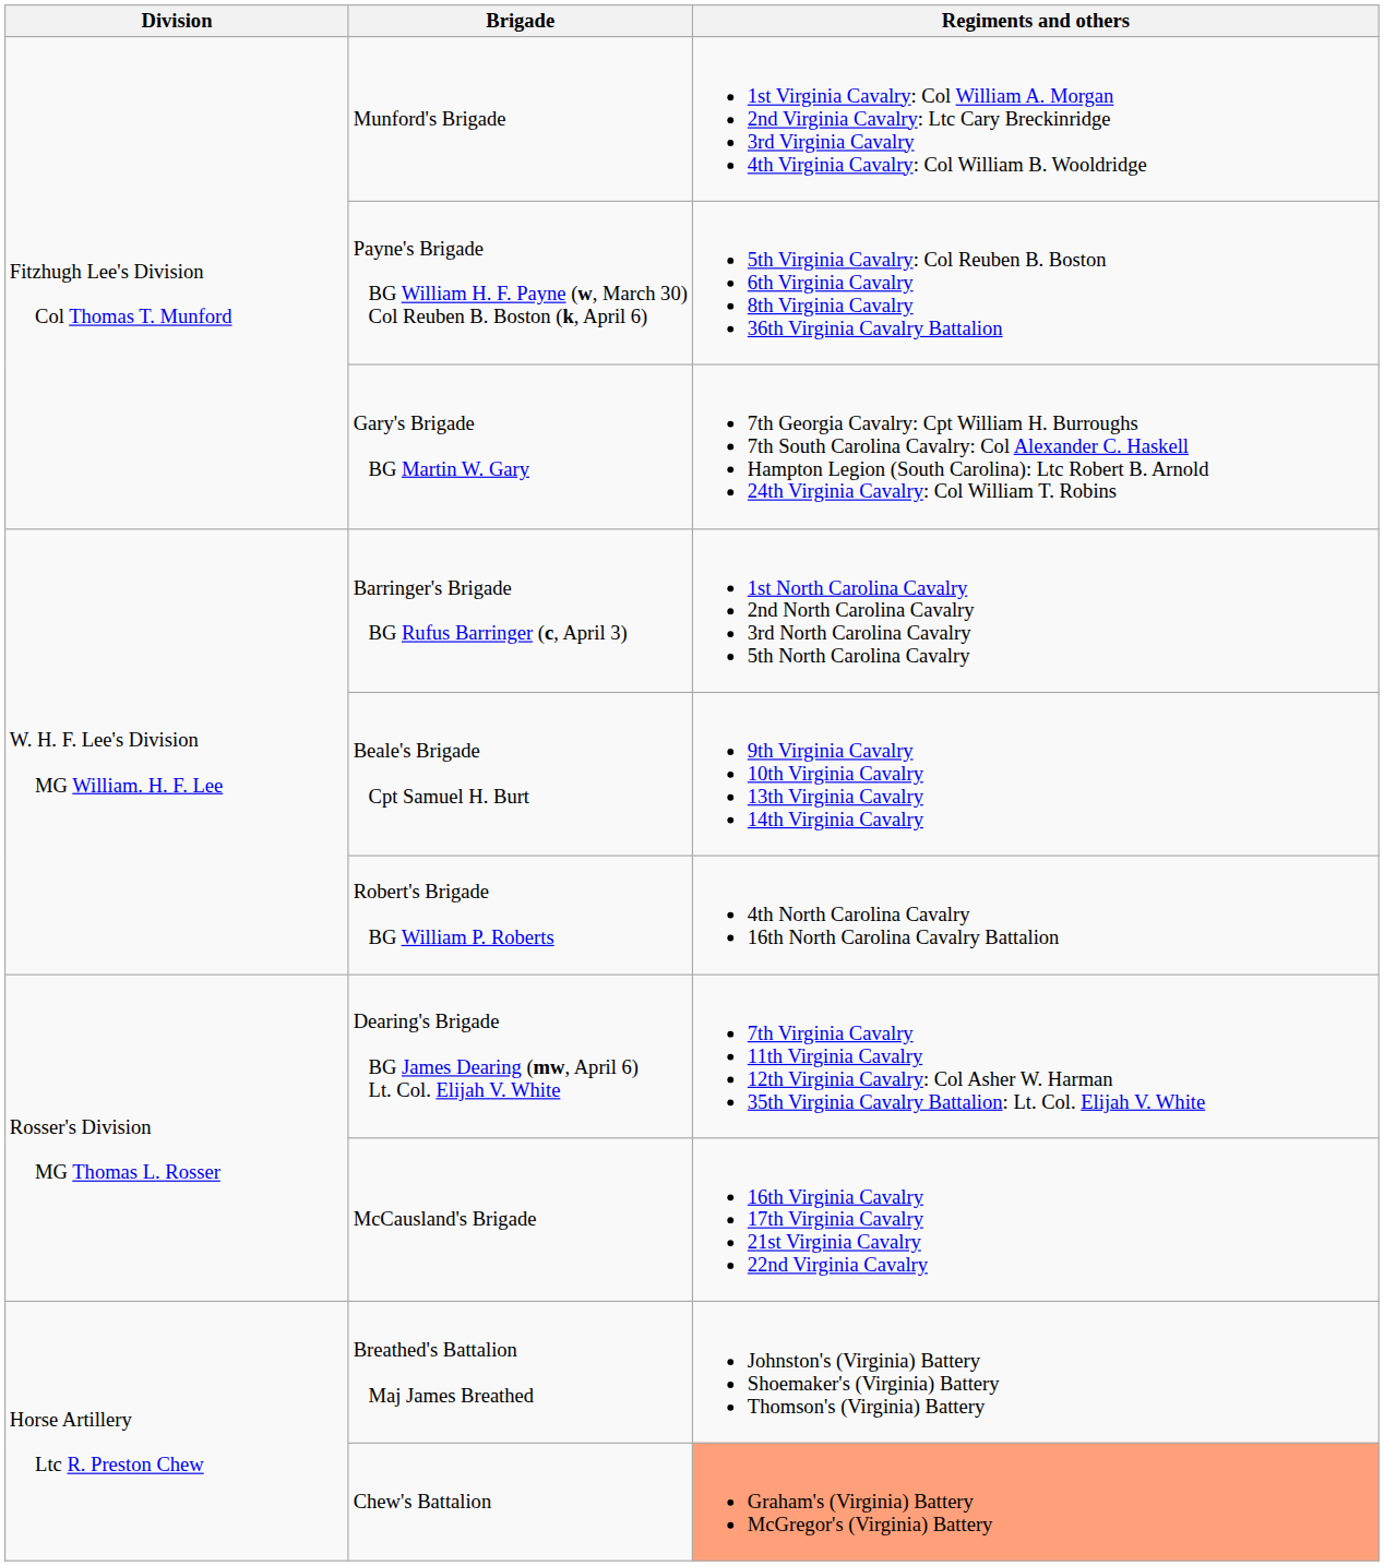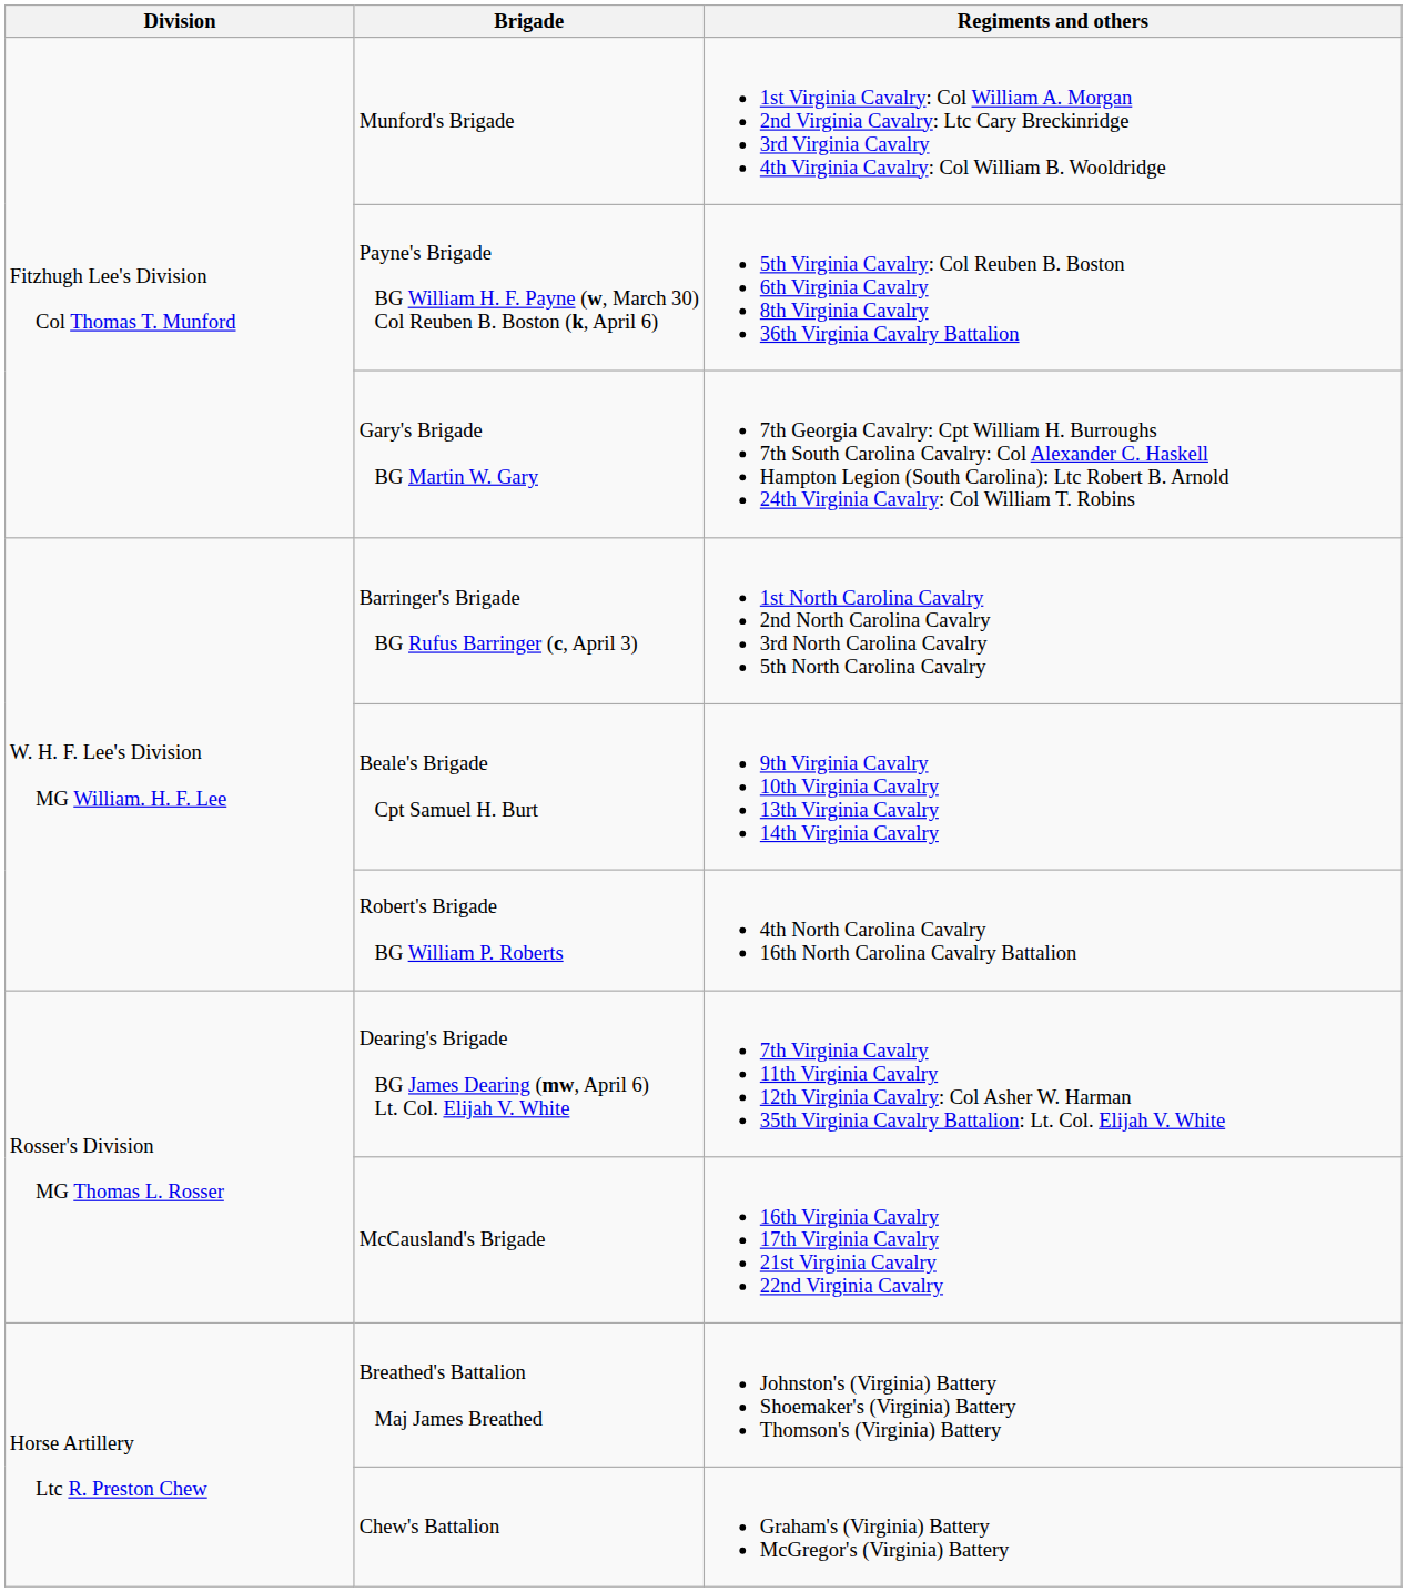Chew's Battalion | Regiments and others: lightsalmon background -> no background
